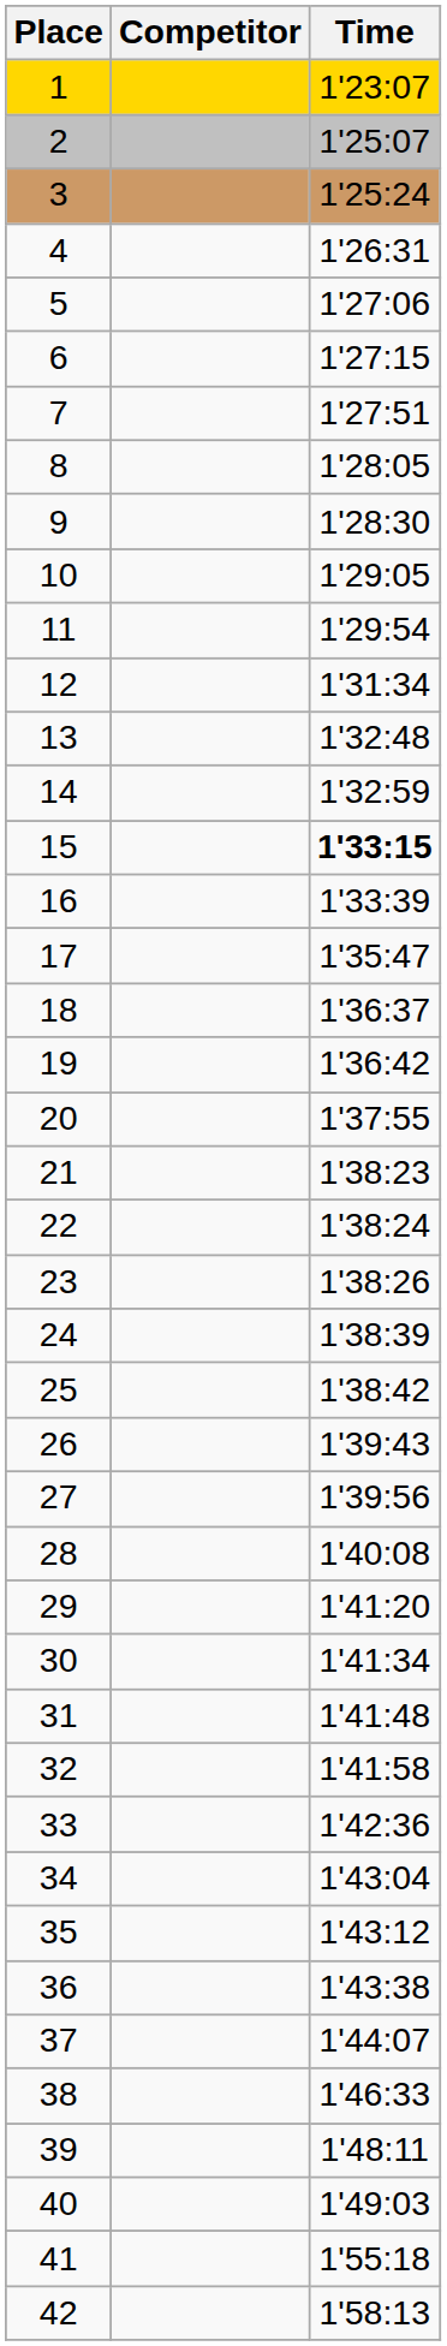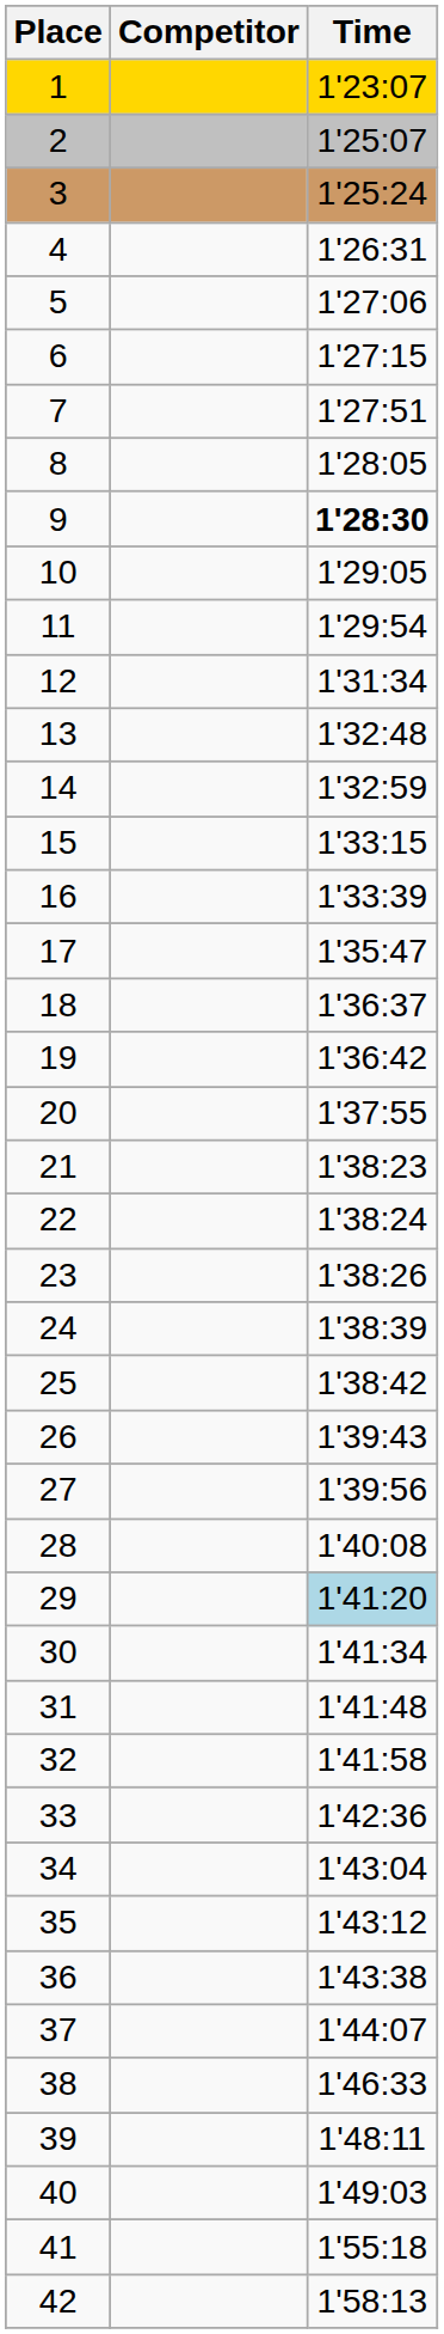9 | Time: normal -> bold
15 | Time: bold -> normal
29 | Time: no background -> lightblue background
